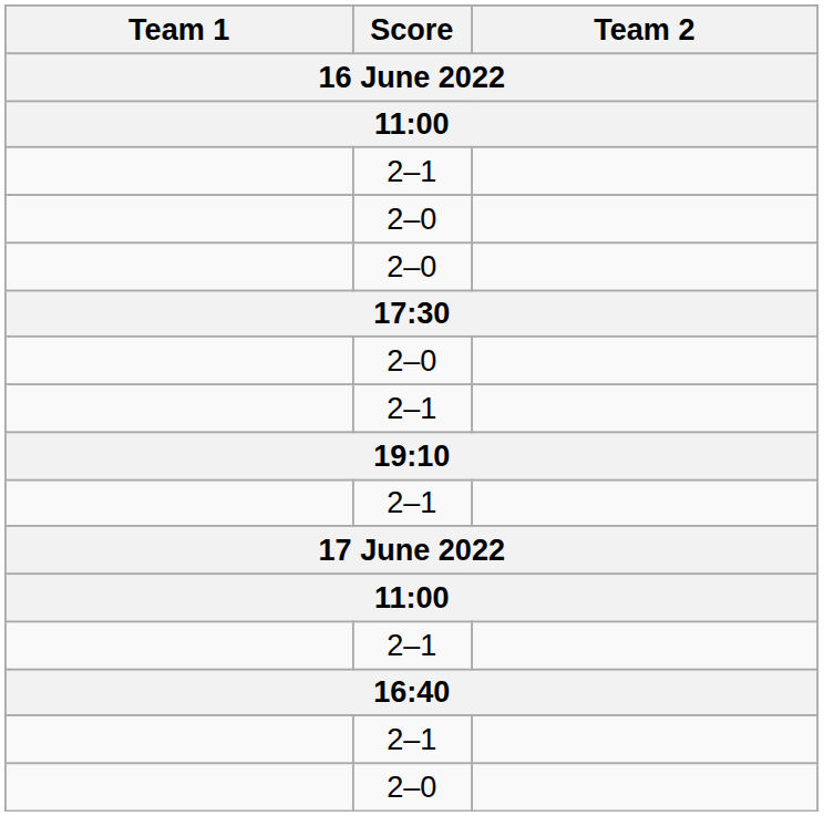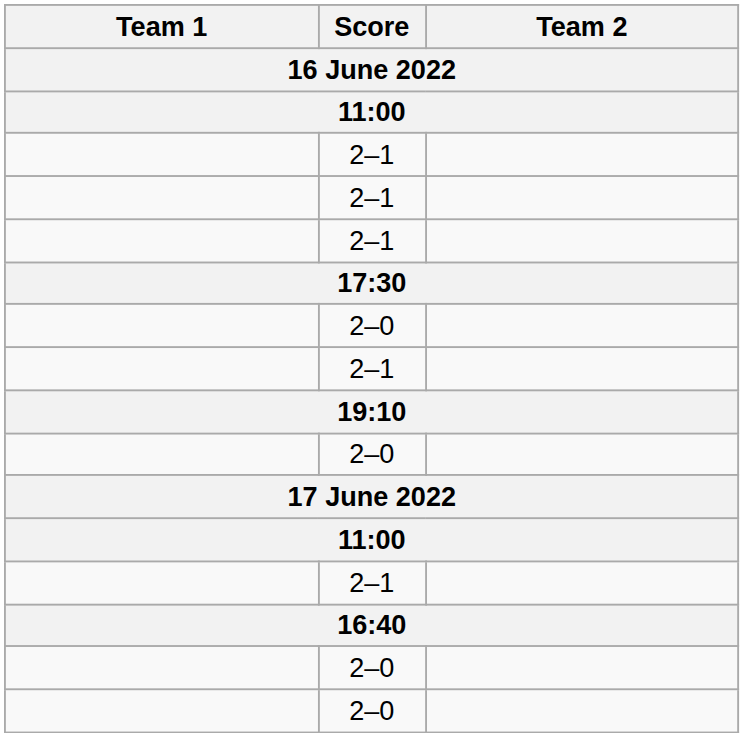row 5 | Score: 2–0 -> 2–1
row 6 | Score: 2–0 -> 2–1
row 11 | Score: 2–1 -> 2–0
row 16 | Score: 2–1 -> 2–0
